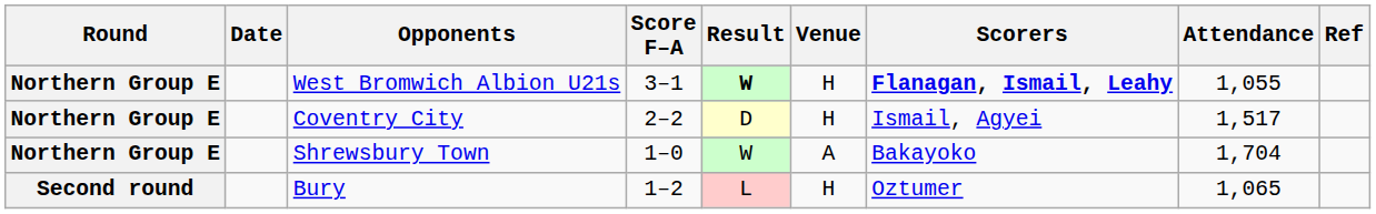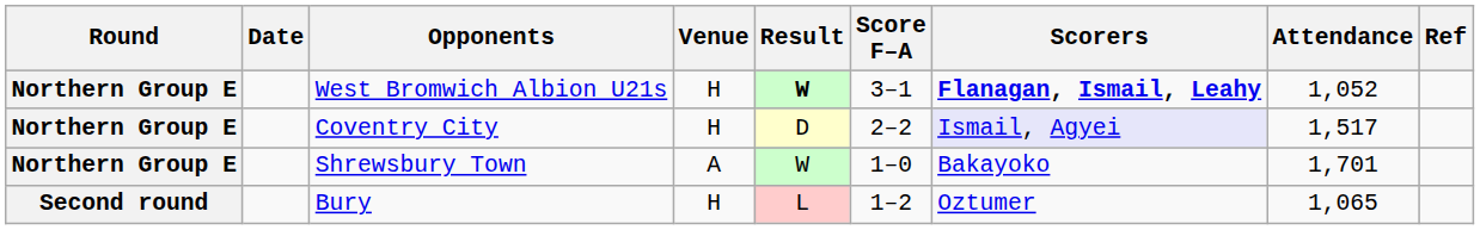columns swapped: Venue <-> Score F–A
West Bromwich Albion U21s | Attendance: 1,055 -> 1,052
Coventry City | Scorers: no background -> lavender background
Shrewsbury Town | Attendance: 1,704 -> 1,701
